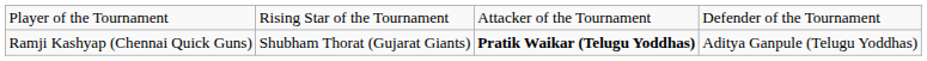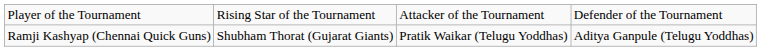Ramji Kashyap (Chennai Quick Guns) | column 3: bold -> normal
